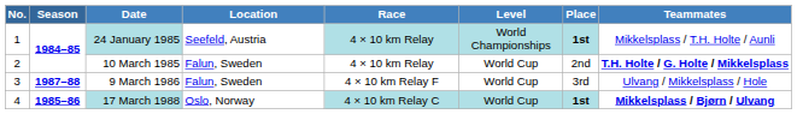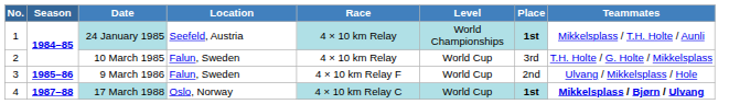10 March 1985 | Place: 2nd -> 3rd
10 March 1985 | Teammates: bold -> normal
9 March 1986 | Season: 1987–88 -> 1985–86
9 March 1986 | Place: 3rd -> 2nd
17 March 1988 | Season: 1985–86 -> 1987–88
